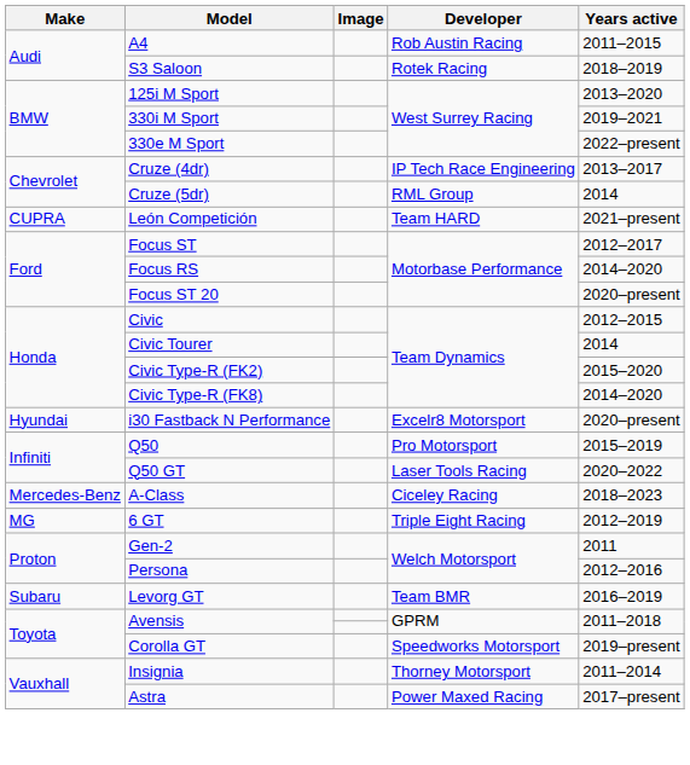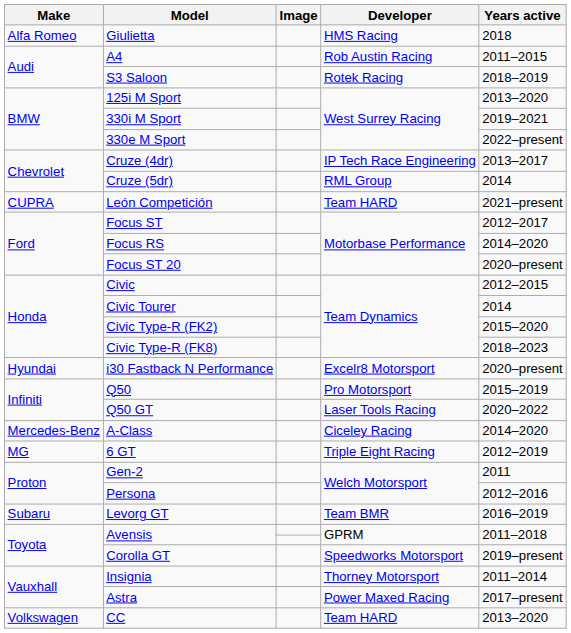+ row: Alfa Romeo | Giulietta | HMS Racing | 2018
Civic Type-R (FK8) | Years active: 2014–2020 -> 2018–2023
A-Class | Years active: 2018–2023 -> 2014–2020
+ row: Volkswagen | CC | Team HARD | 2013–2020
